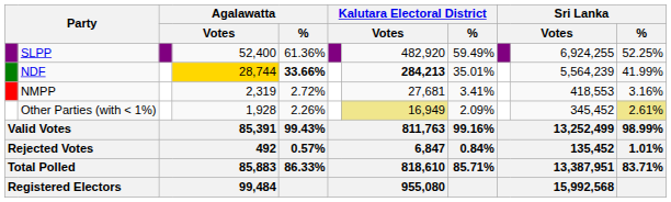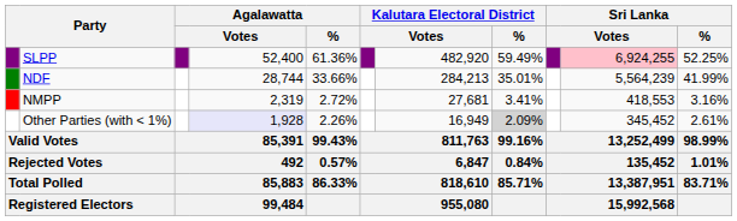SLPP | column 10: no background -> pink background
NDF | column 4: gold background -> no background
NDF | Agalawatta / %: bold -> normal
NDF | column 7: bold -> normal
Other Parties (with < 1%) | column 4: no background -> lavender background
Other Parties (with < 1%) | column 7: khaki background -> no background
Other Parties (with < 1%) | Kalutara Electoral District / %: no background -> lightgrey background
Other Parties (with < 1%) | Sri Lanka / %: khaki background -> no background
